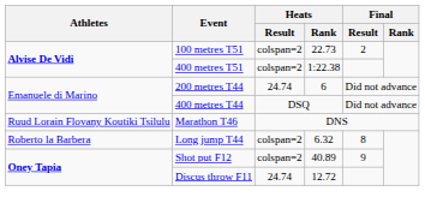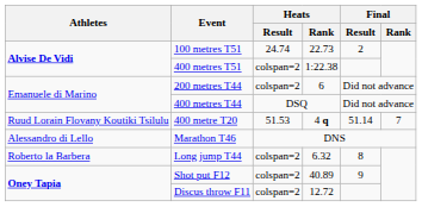100 metres T51 | Heats / Result: colspan=2 -> 24.74
200 metres T44 | Heats / Result: 24.74 -> colspan=2
+ row: Ruud Lorain Flovany Koutiki Tsilulu | 400 metre T20 | 51.53 | 4 q | 51.14 | 7
Marathon T46 | Athletes: Ruud Lorain Flovany Koutiki Tsilulu -> Alessandro di Lello
Discus throw F11 | Heats / Result: 24.74 -> colspan=2
